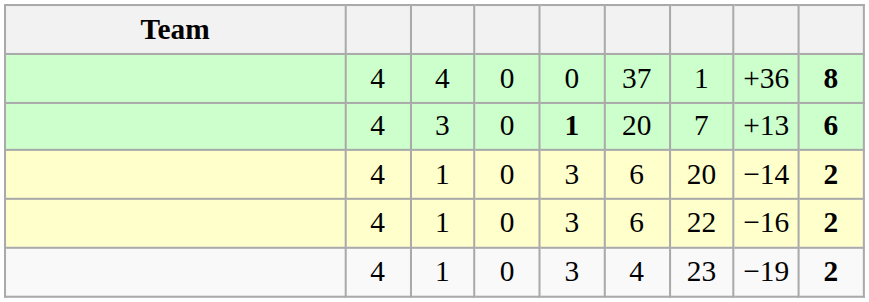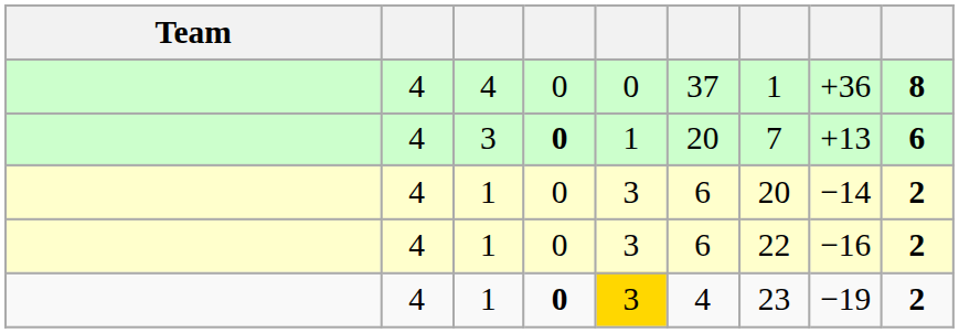row 3 | column 4: normal -> bold
row 3 | column 5: bold -> normal
row 6 | column 4: normal -> bold
row 6 | column 5: no background -> gold background
